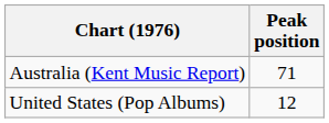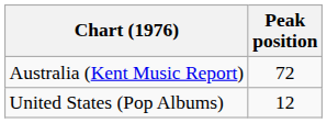Australia (Kent Music Report) | Peak position: 71 -> 72
